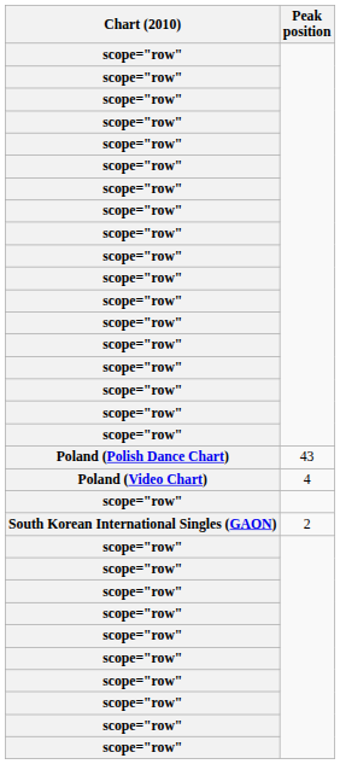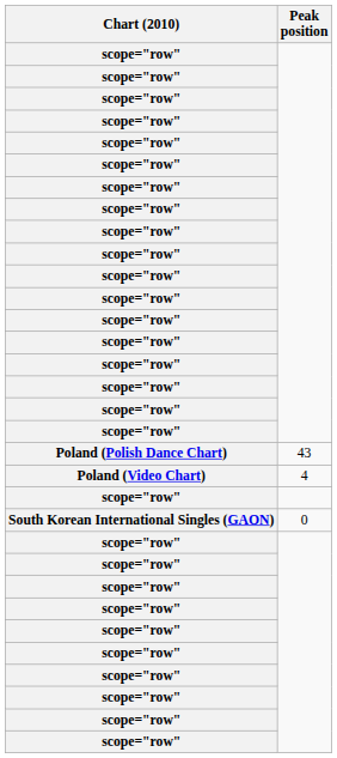South Korean International Singles (GAON) | Peak position: 2 -> 0
